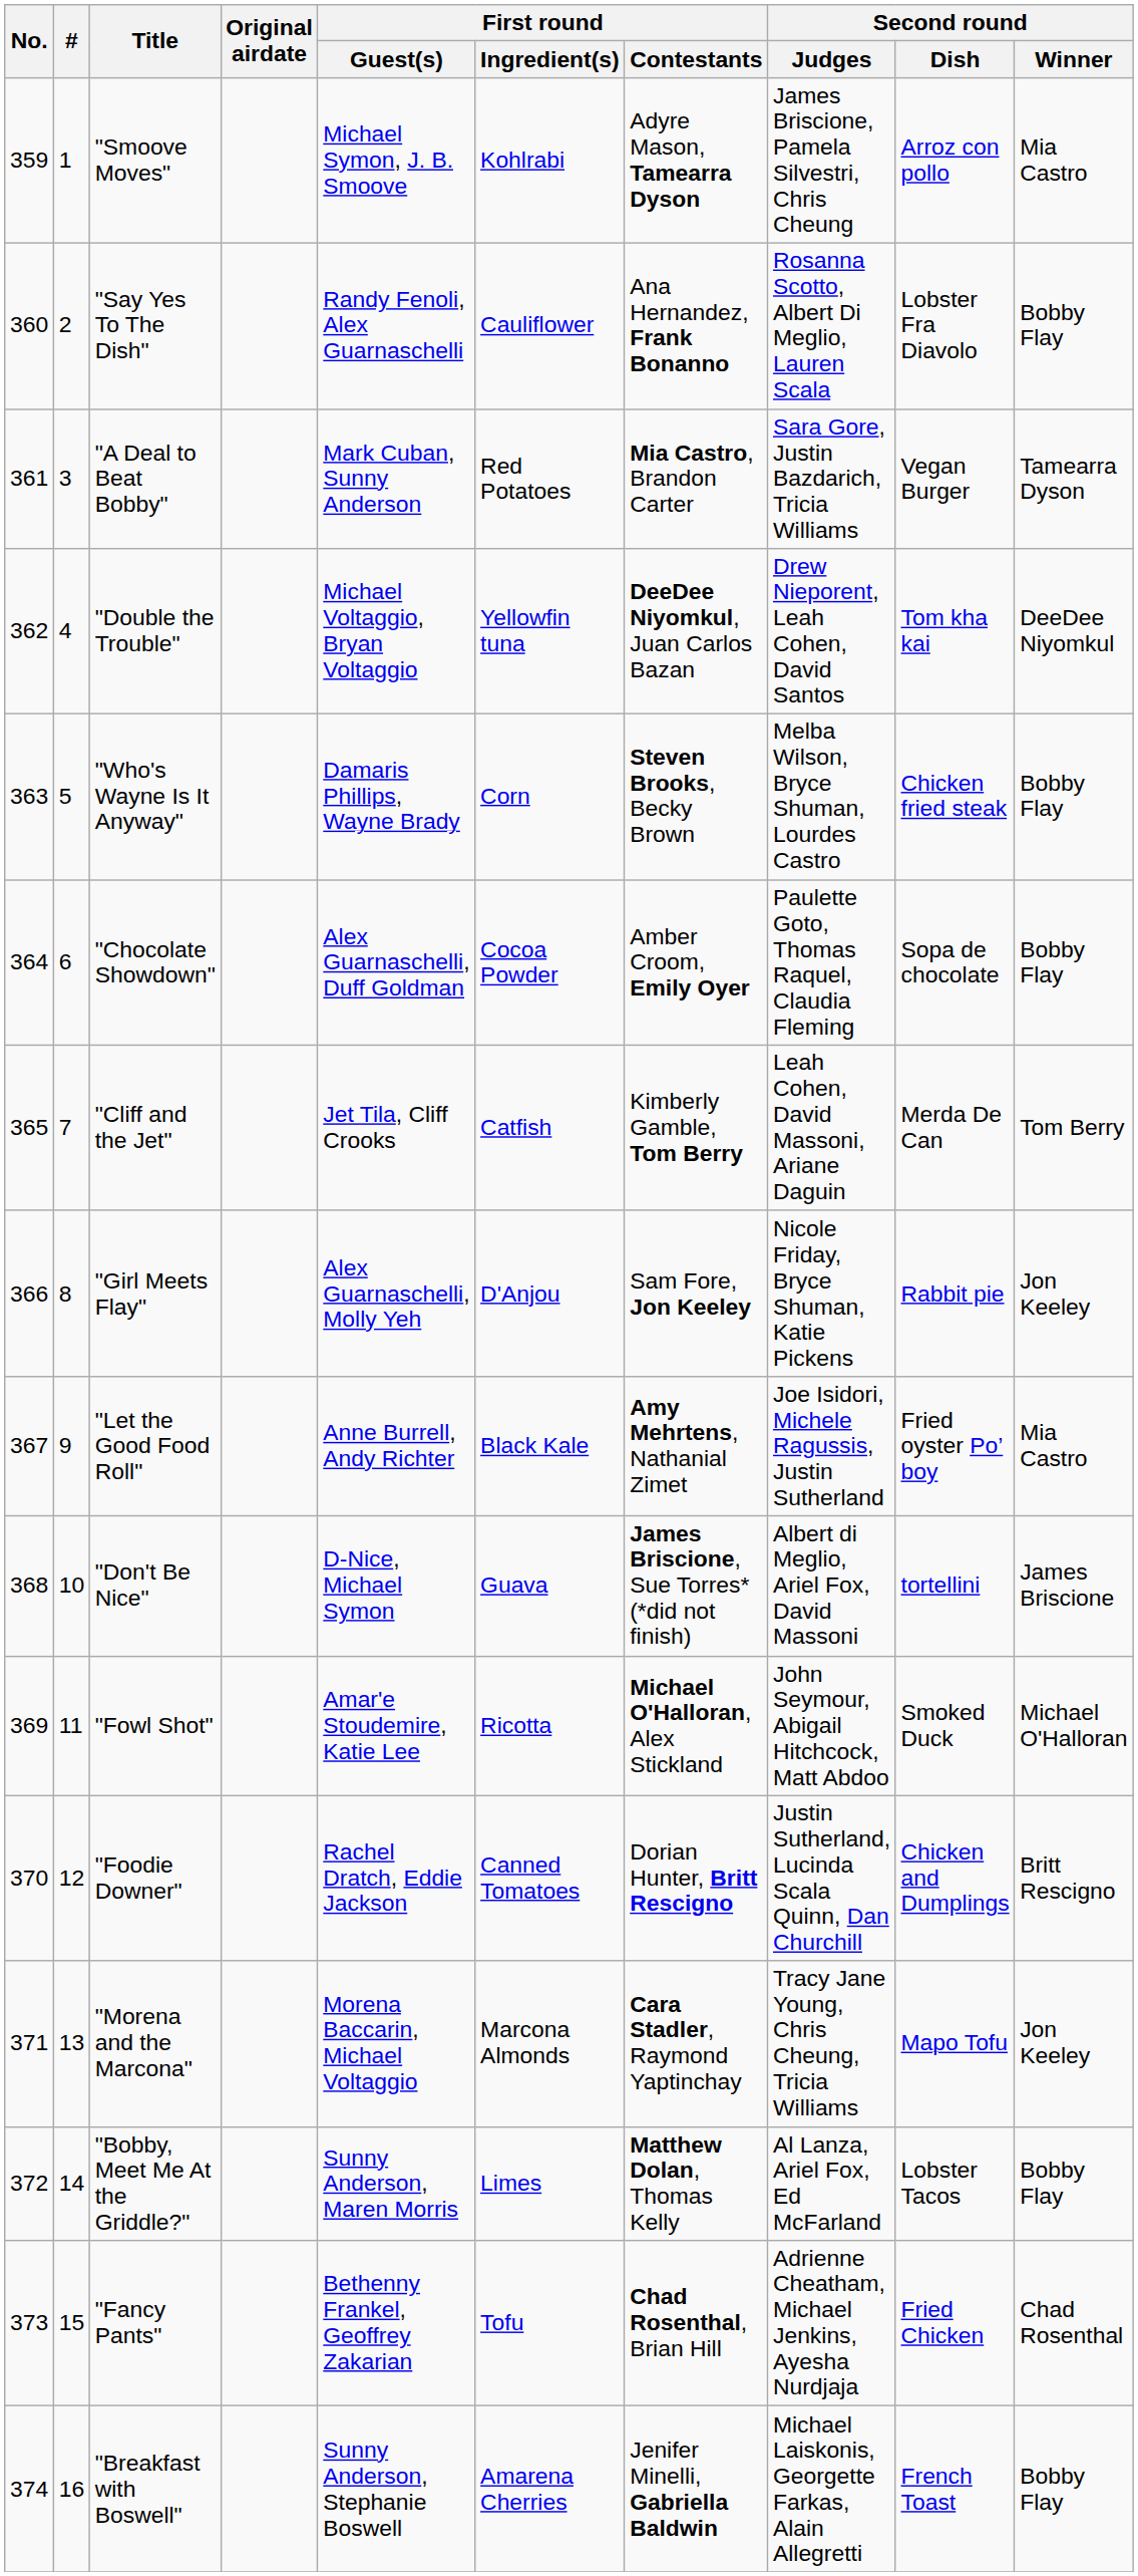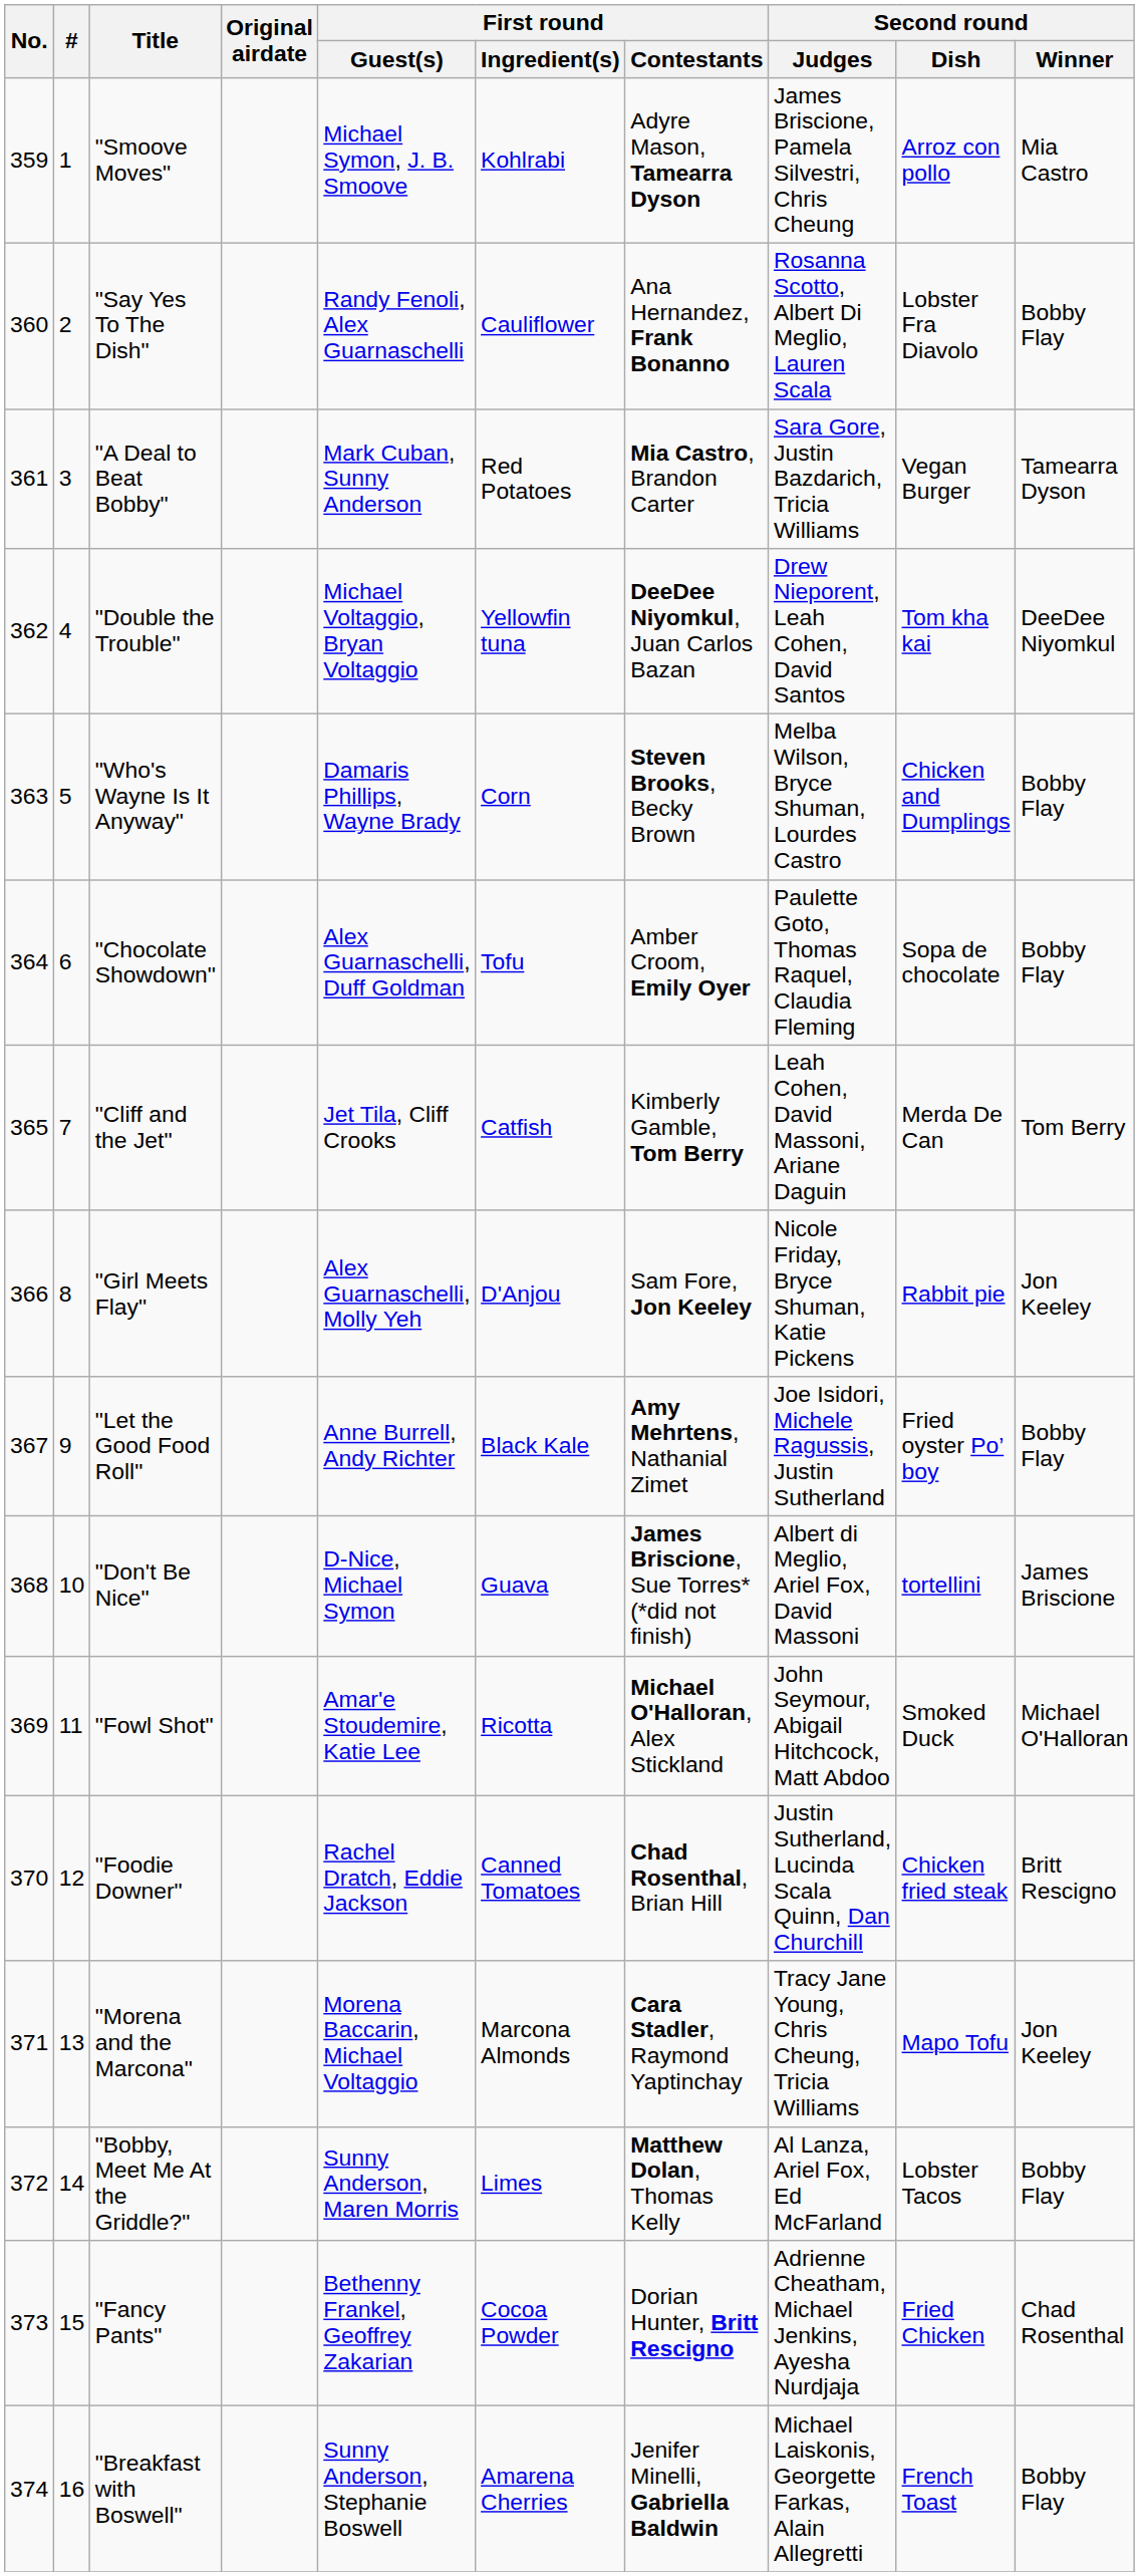"Who's Wayne Is It Anyway" | Second round / Dish: Chicken fried steak -> Chicken and Dumplings
"Chocolate Showdown" | First round / Ingredient(s): Cocoa Powder -> Tofu
"Let the Good Food Roll" | Second round / Winner: Mia Castro -> Bobby Flay
"Foodie Downer" | First round / Contestants: Dorian Hunter, Britt Rescigno -> Chad Rosenthal, Brian Hill
"Foodie Downer" | Second round / Dish: Chicken and Dumplings -> Chicken fried steak
"Fancy Pants" | First round / Ingredient(s): Tofu -> Cocoa Powder
"Fancy Pants" | First round / Contestants: Chad Rosenthal, Brian Hill -> Dorian Hunter, Britt Rescigno
